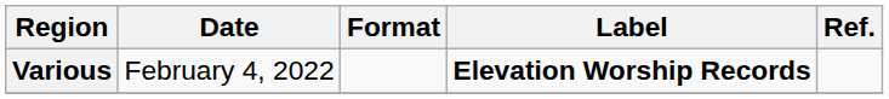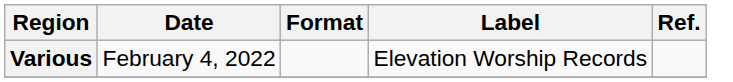Various | Label: bold -> normal
